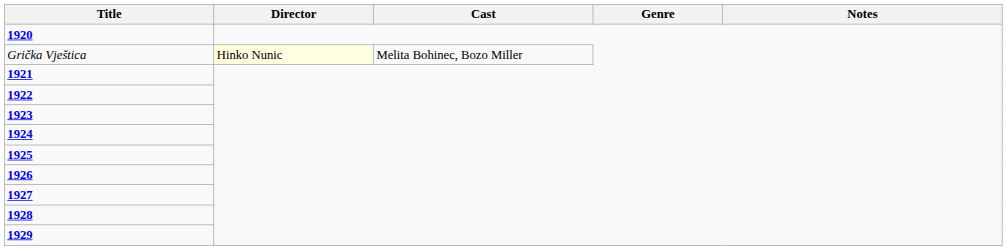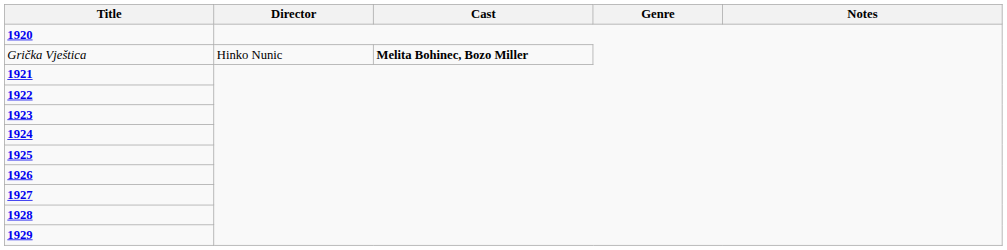Grička Vještica | Director: lightyellow background -> no background
Grička Vještica | Cast: normal -> bold
